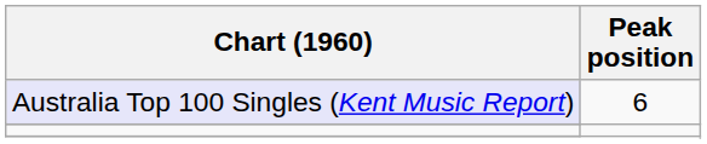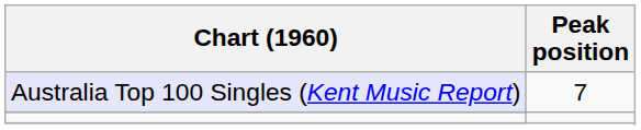row 2 | Peak position: 6 -> 7
